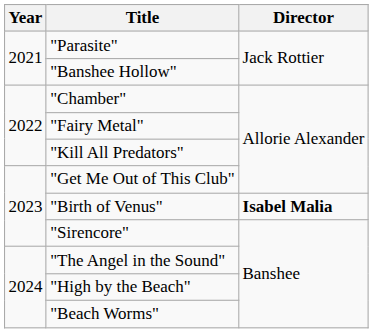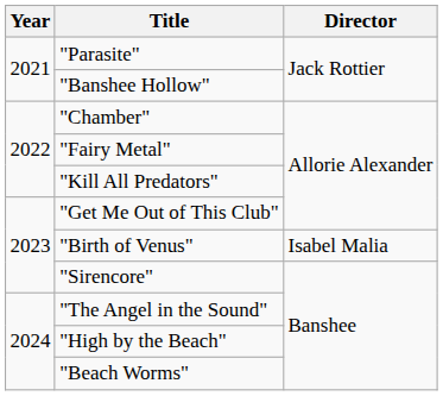"Birth of Venus" | Director: bold -> normal
